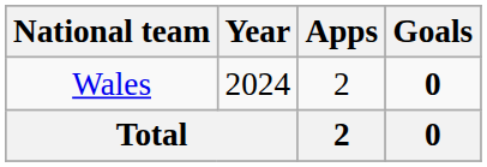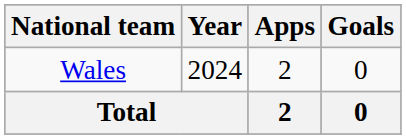Wales | Goals: bold -> normal
